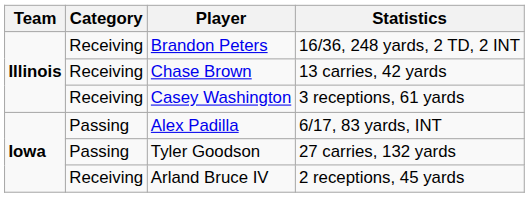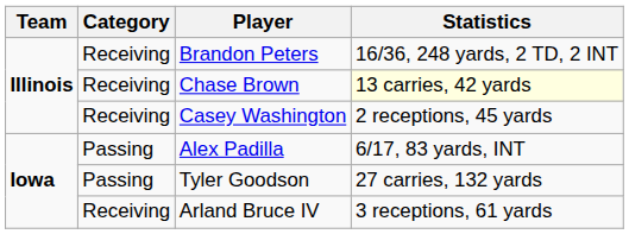Chase Brown | Statistics: no background -> lightyellow background
Casey Washington | Statistics: 3 receptions, 61 yards -> 2 receptions, 45 yards
Arland Bruce IV | Statistics: 2 receptions, 45 yards -> 3 receptions, 61 yards
